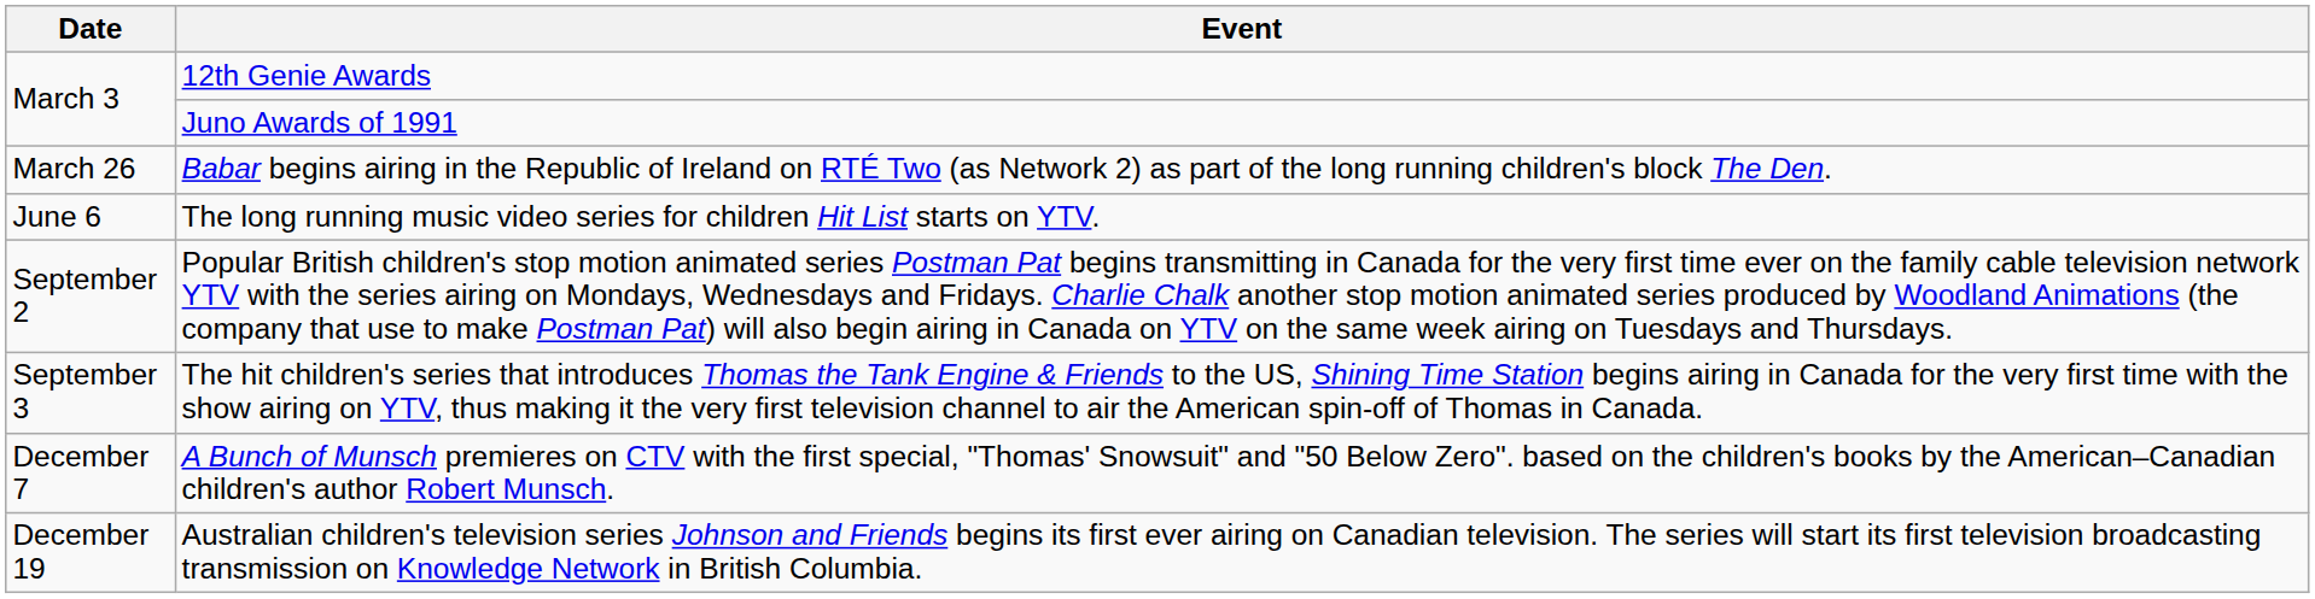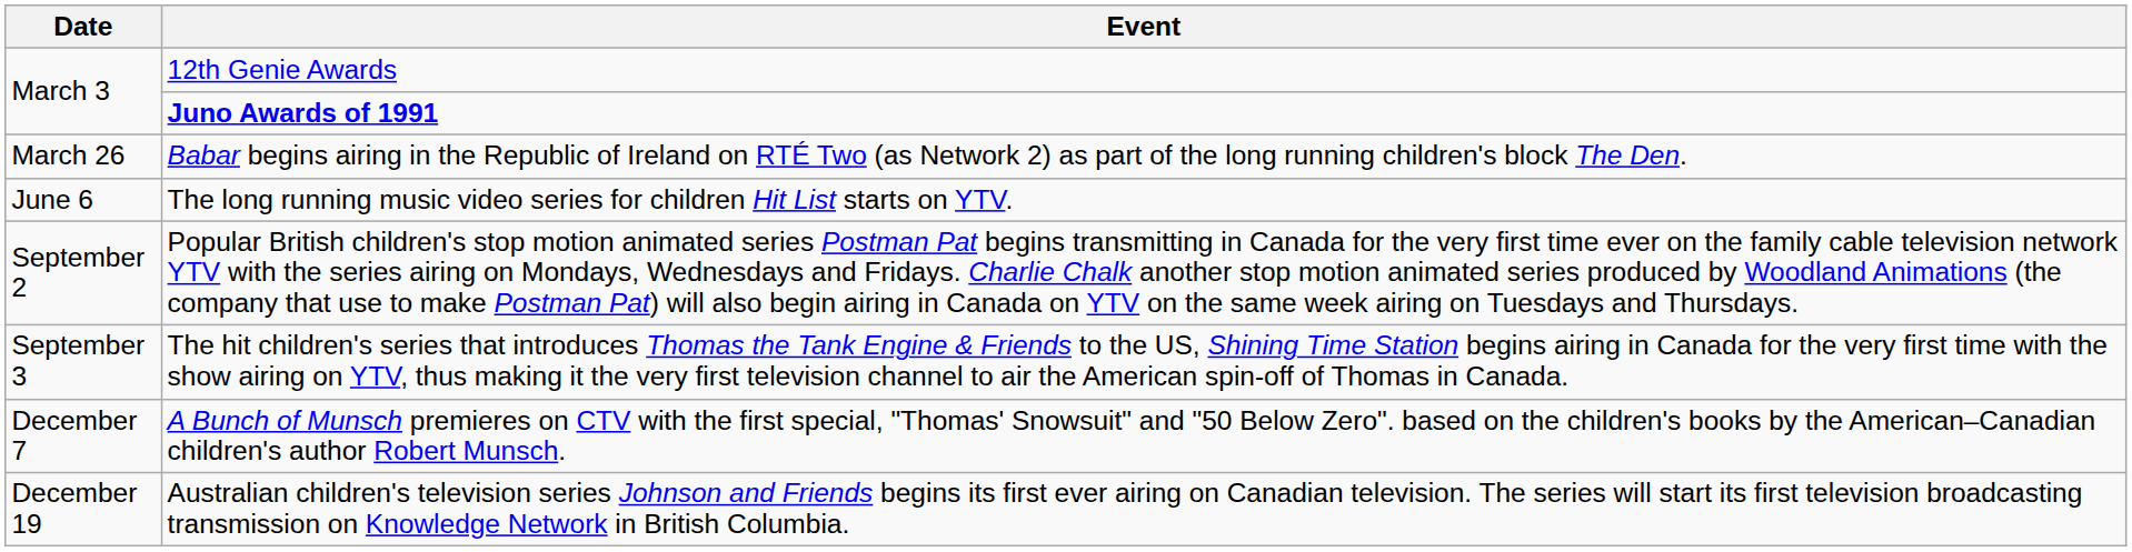Juno Awards of 1991 | Event: normal -> bold
